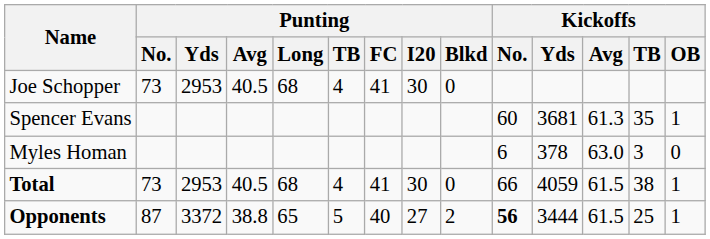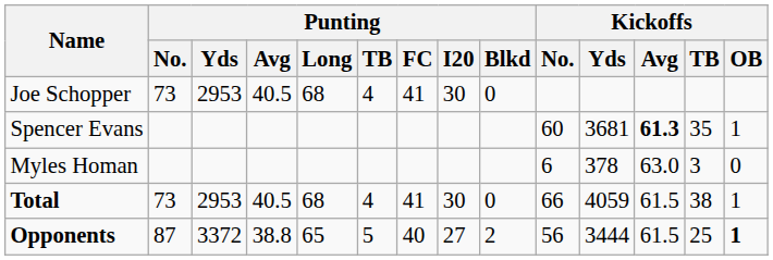Spencer Evans | Kickoffs / Avg: normal -> bold
Opponents | Kickoffs / No.: bold -> normal
Opponents | Kickoffs / OB: normal -> bold
